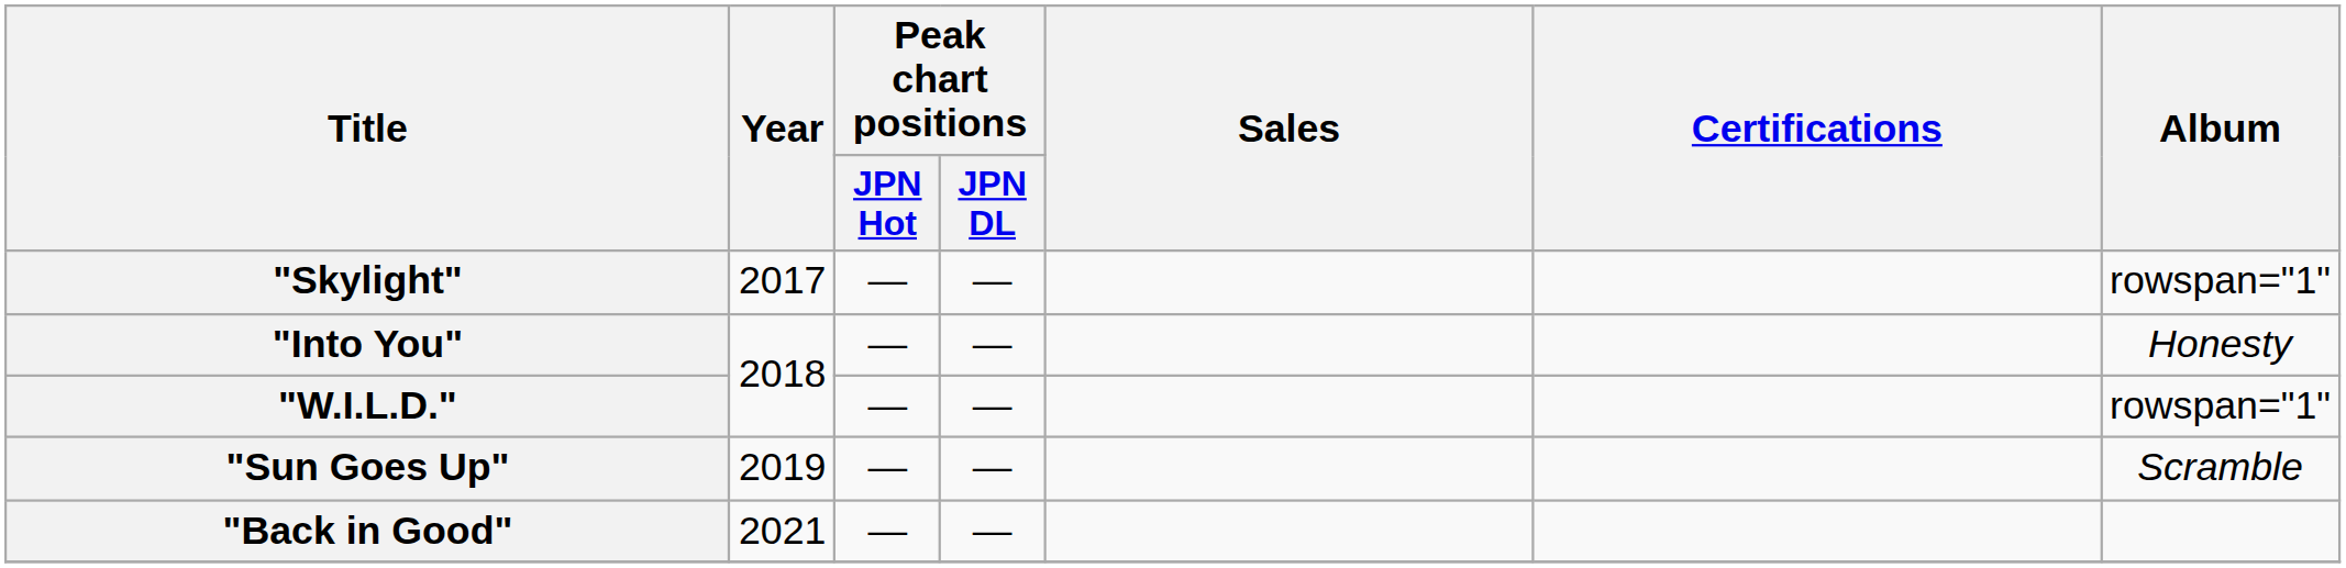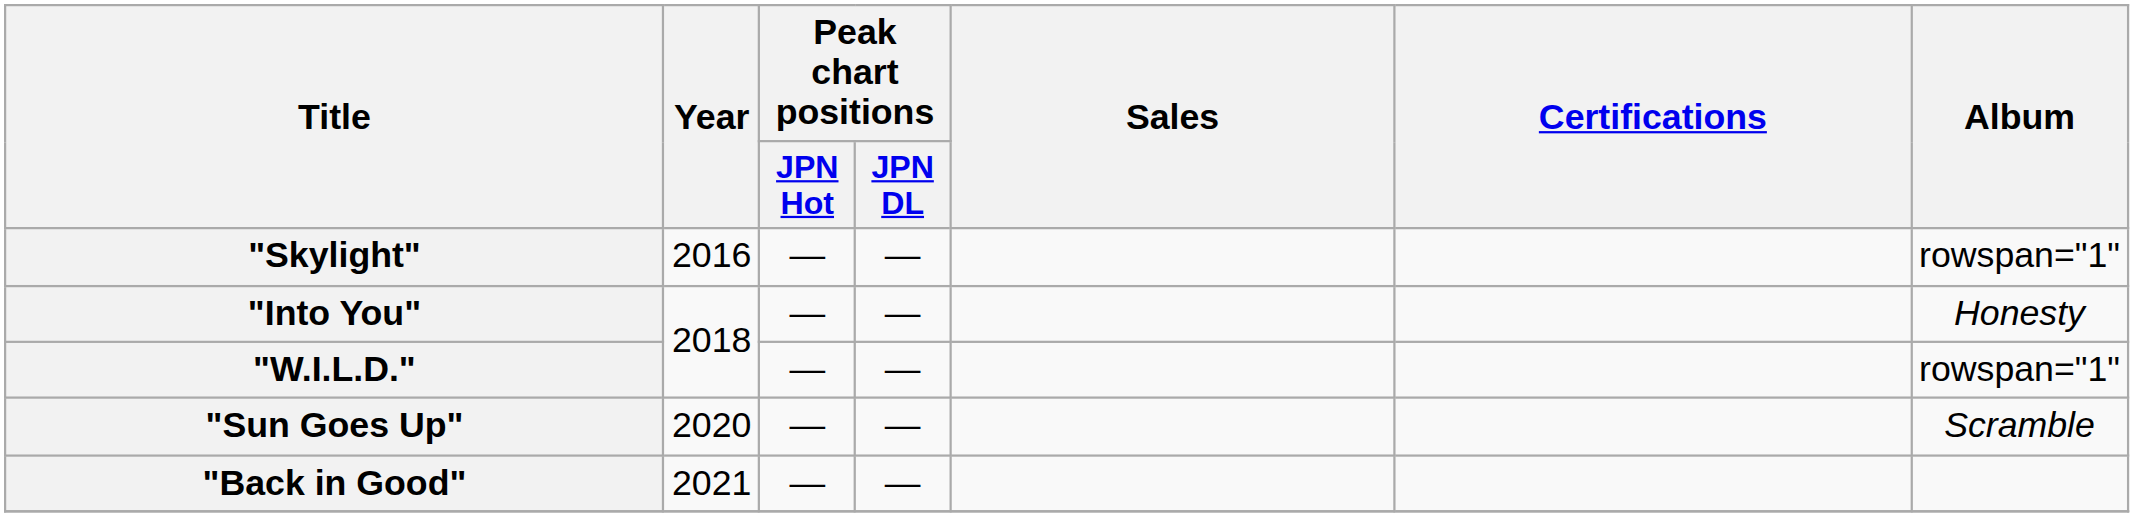"Skylight" | Year: 2017 -> 2016
"Sun Goes Up" | Year: 2019 -> 2020
